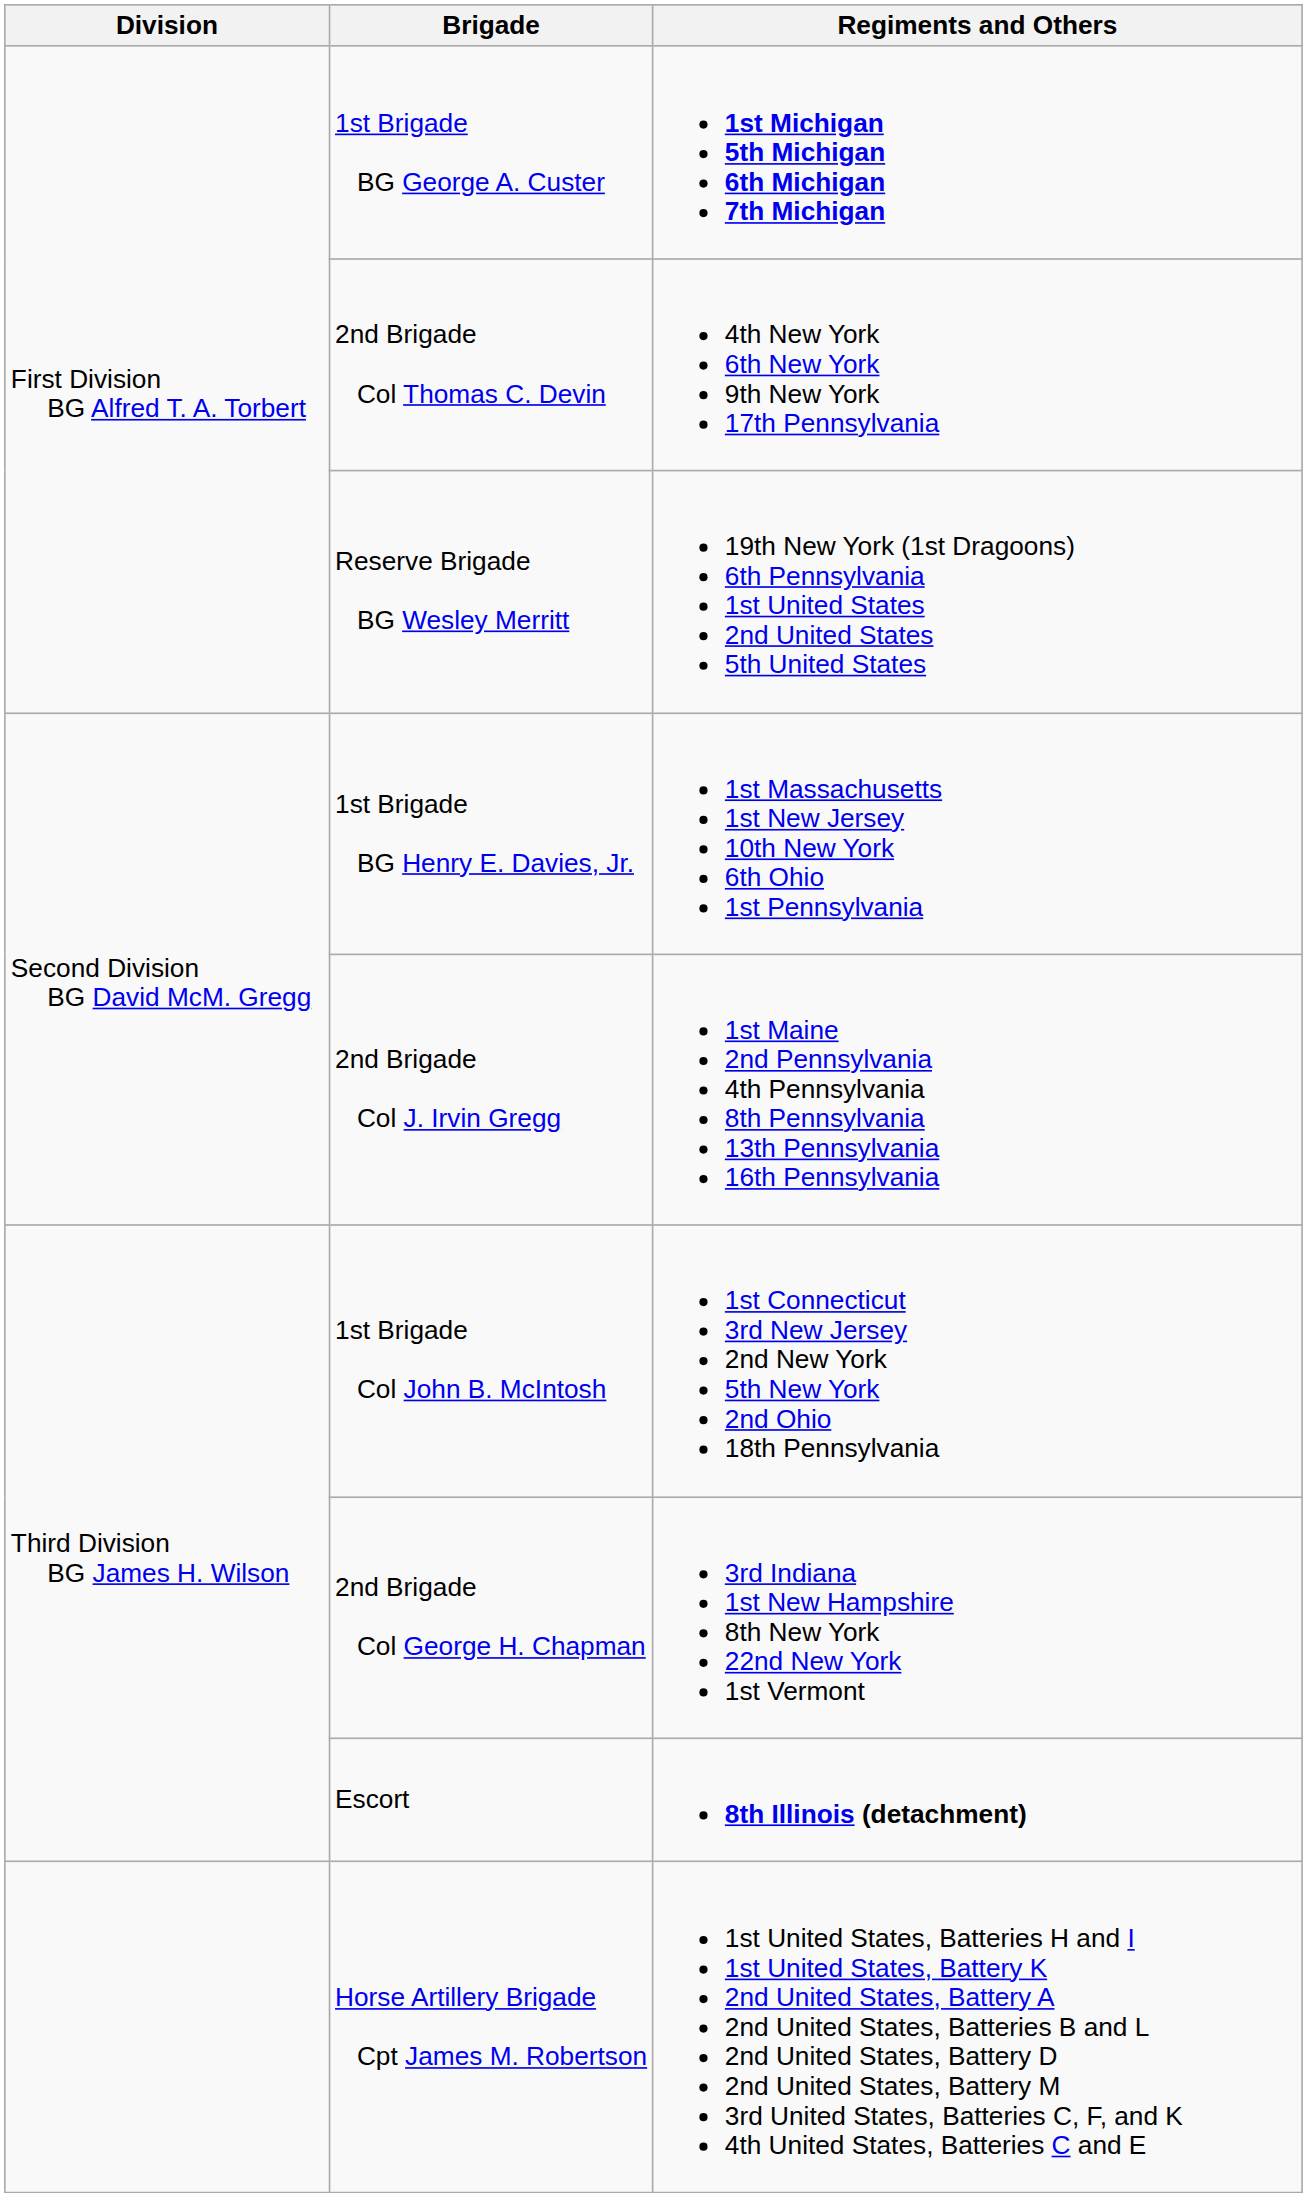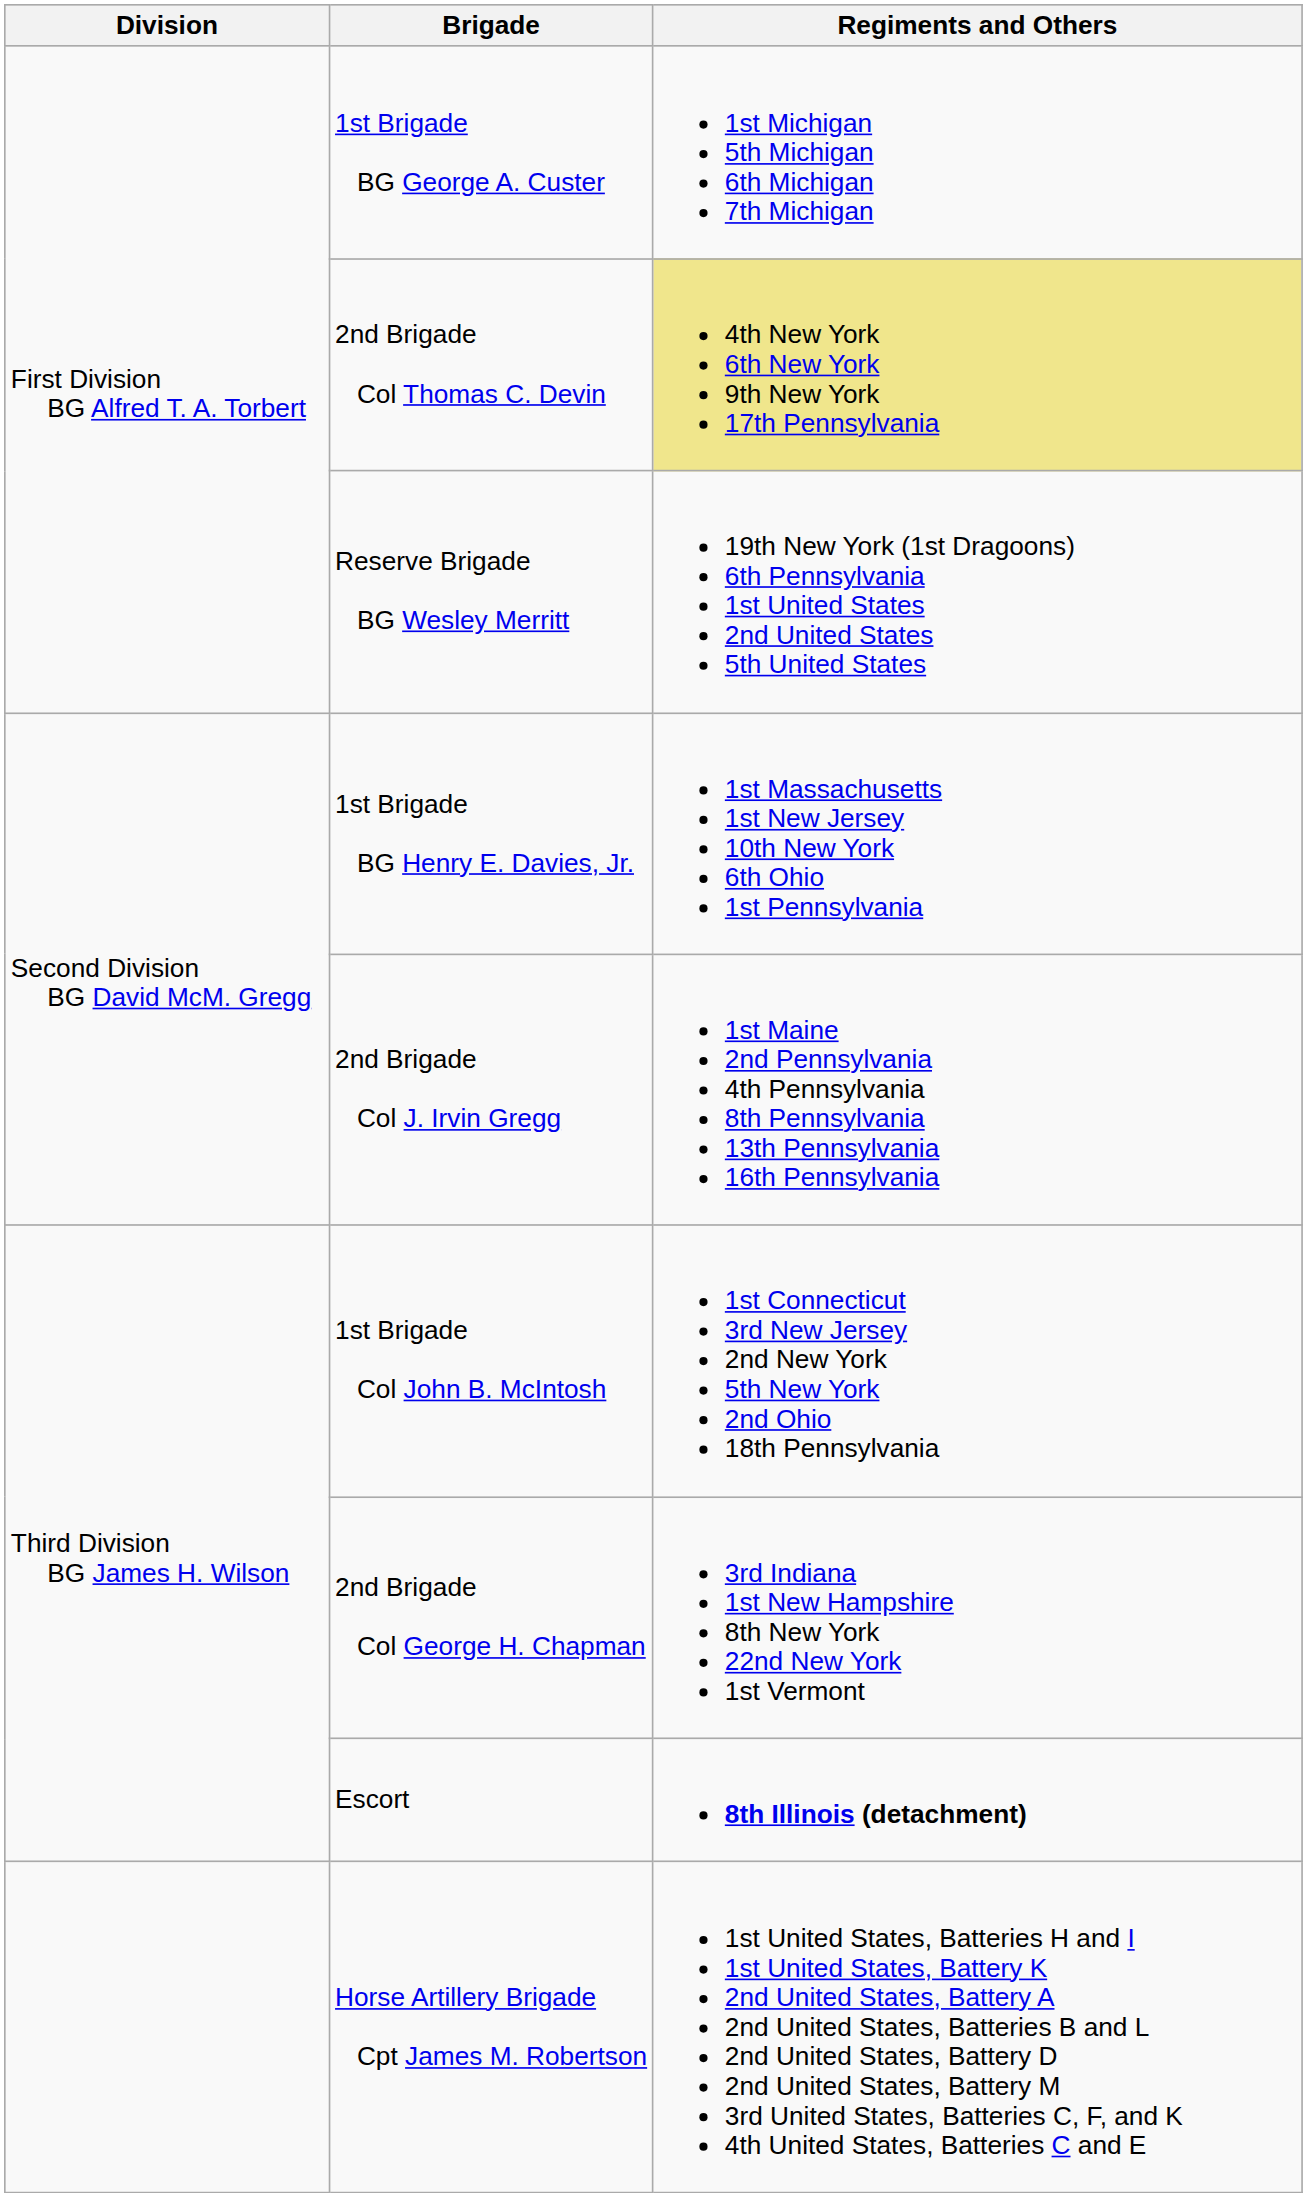1st Brigade BG George A. Custer | Regiments and Others: bold -> normal
2nd Brigade Col Thomas C. Devin | Regiments and Others: no background -> khaki background
